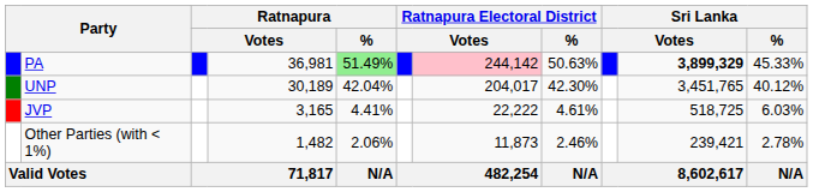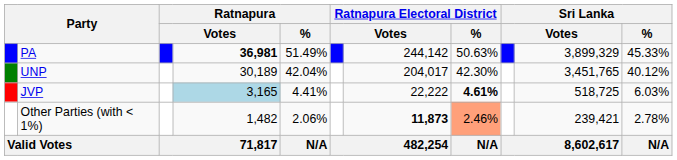PA | column 4: normal -> bold
PA | Ratnapura / %: lightgreen background -> no background
PA | column 7: pink background -> no background
PA | column 10: bold -> normal
JVP | column 4: no background -> lightblue background
JVP | Ratnapura Electoral District / %: normal -> bold
Other Parties (with < 1%) | column 7: normal -> bold
Other Parties (with < 1%) | Ratnapura Electoral District / %: no background -> lightsalmon background
